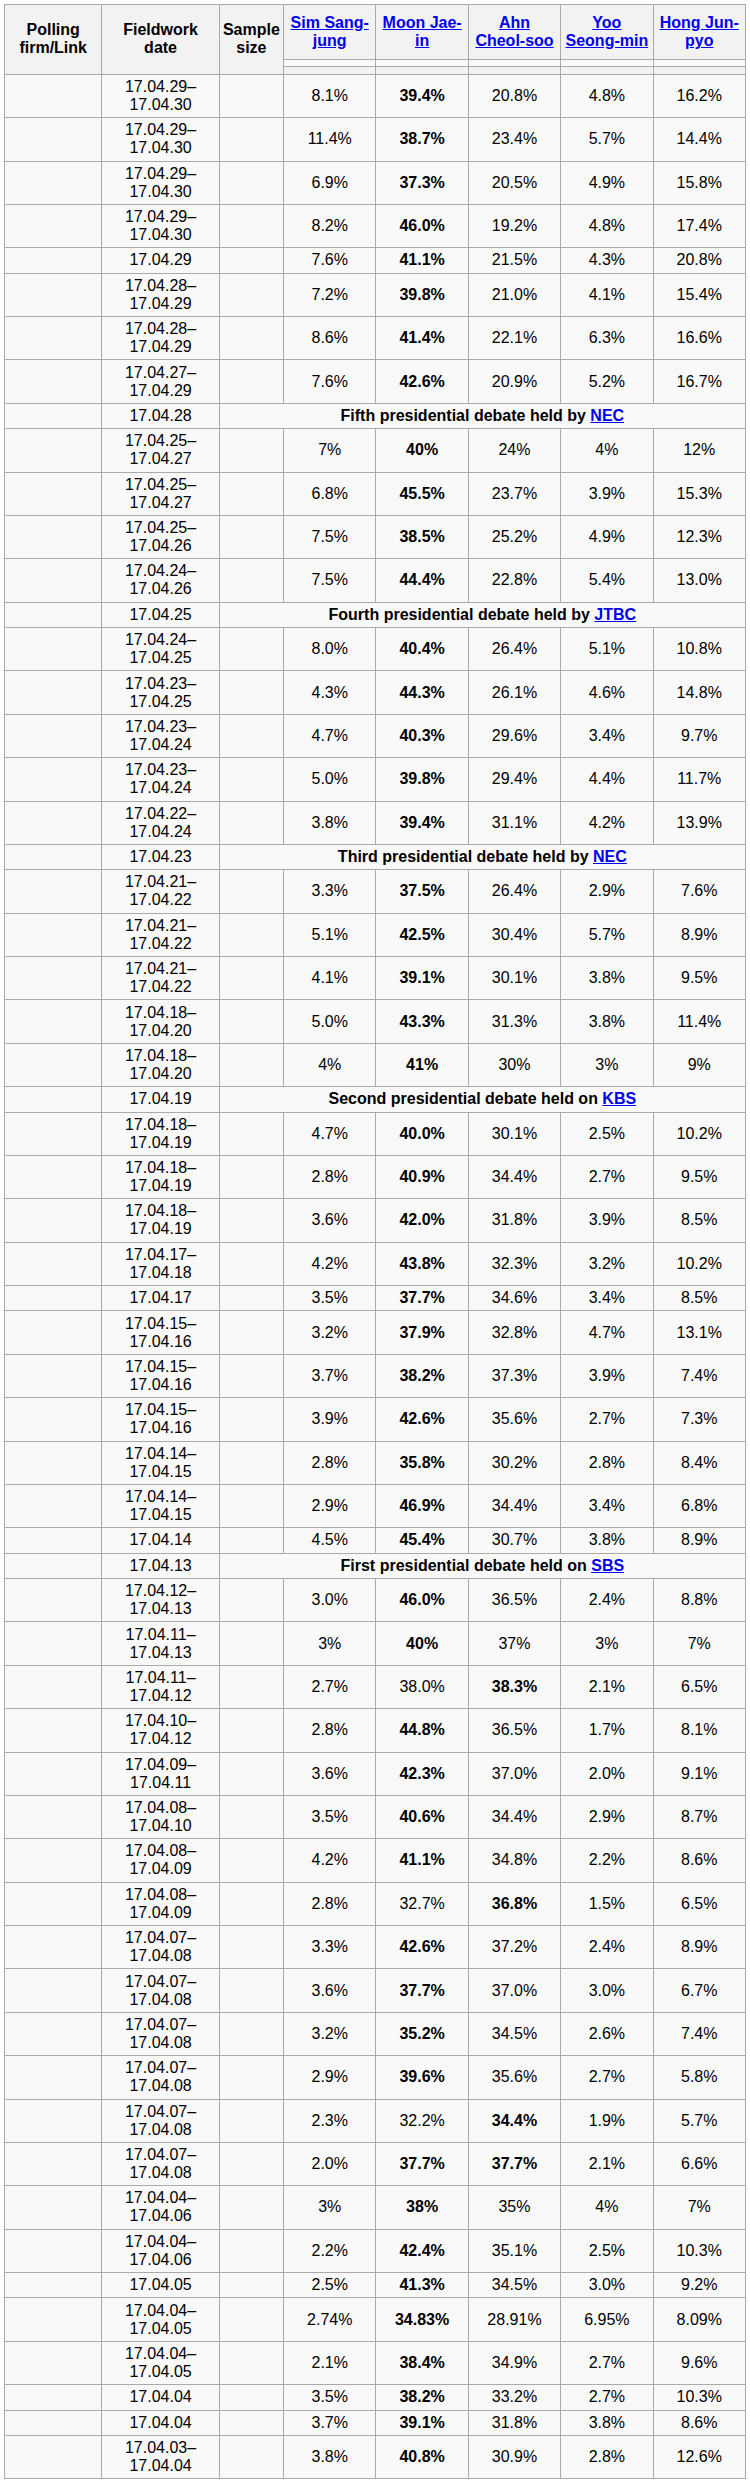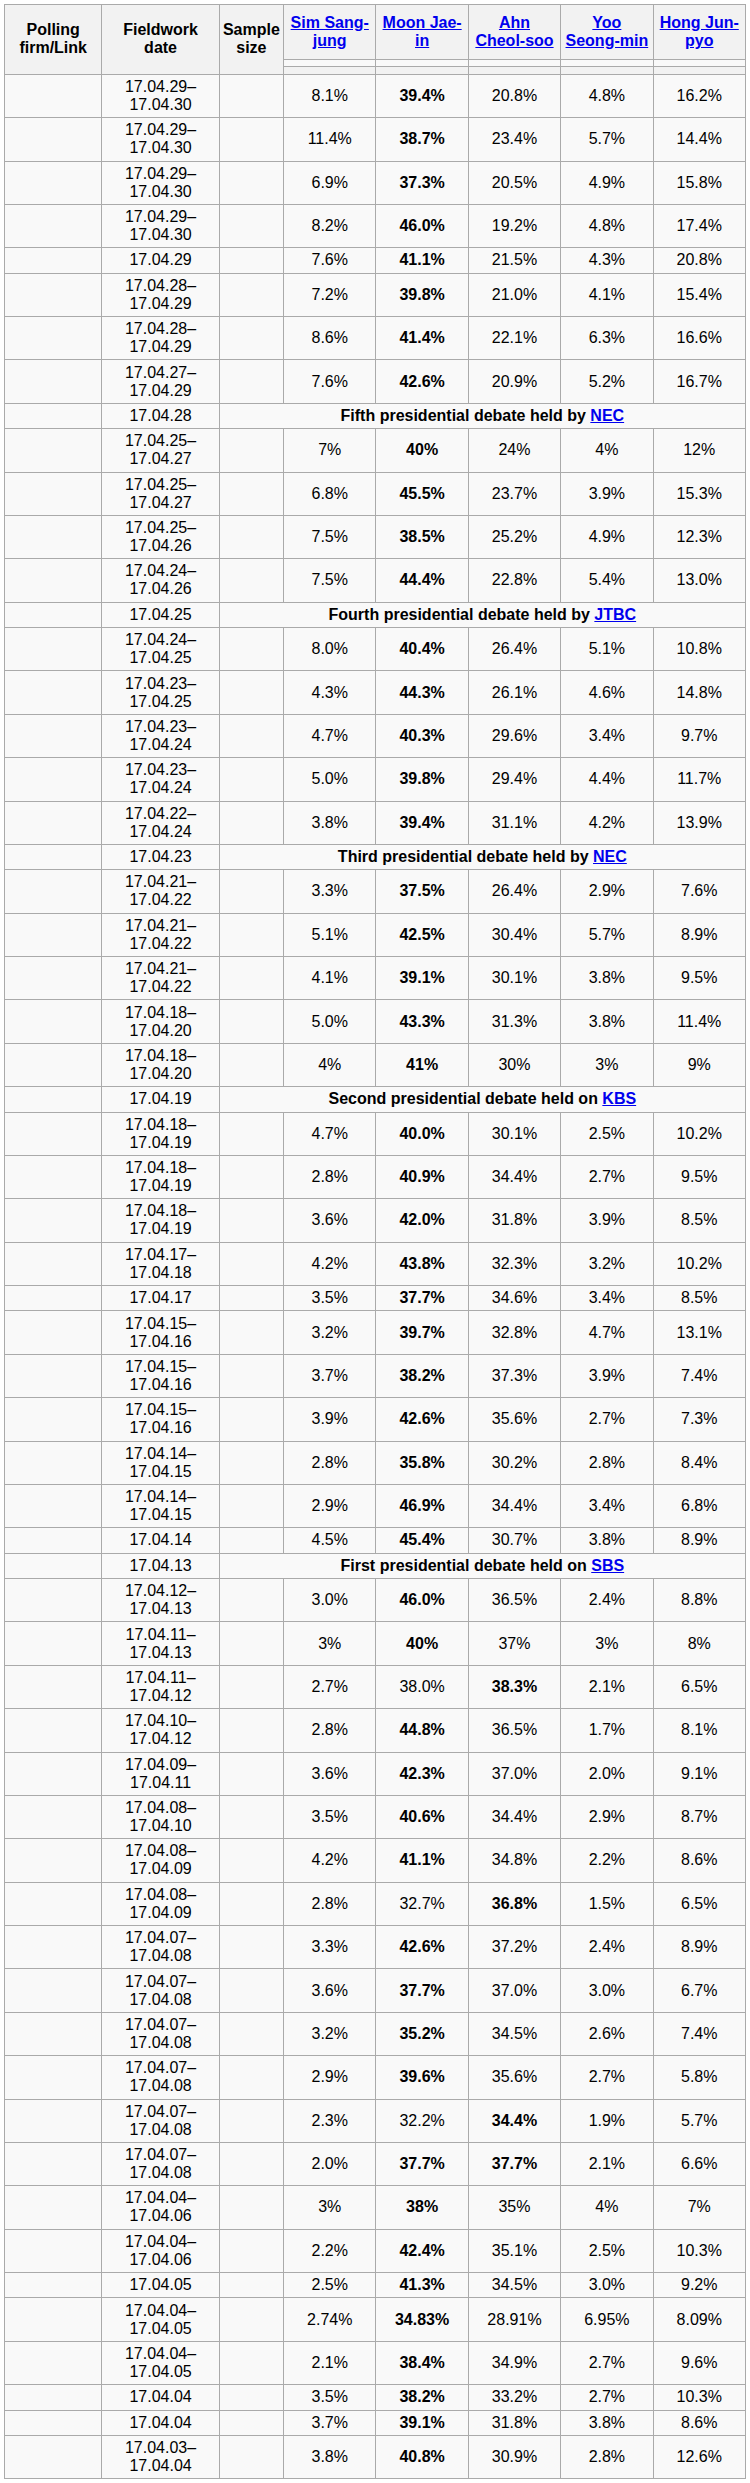17.04.15–17.04.16 / 3.2% | Moon Jae-in: 37.9% -> 39.7%
17.04.11–17.04.13 / 3% | Hong Jun-pyo: 7% -> 8%
